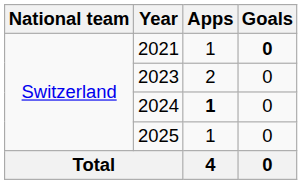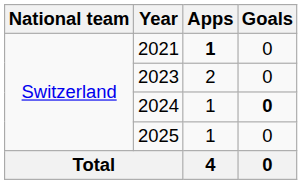2021 | Apps: normal -> bold
2021 | Goals: bold -> normal
2024 | Apps: bold -> normal
2024 | Goals: normal -> bold
